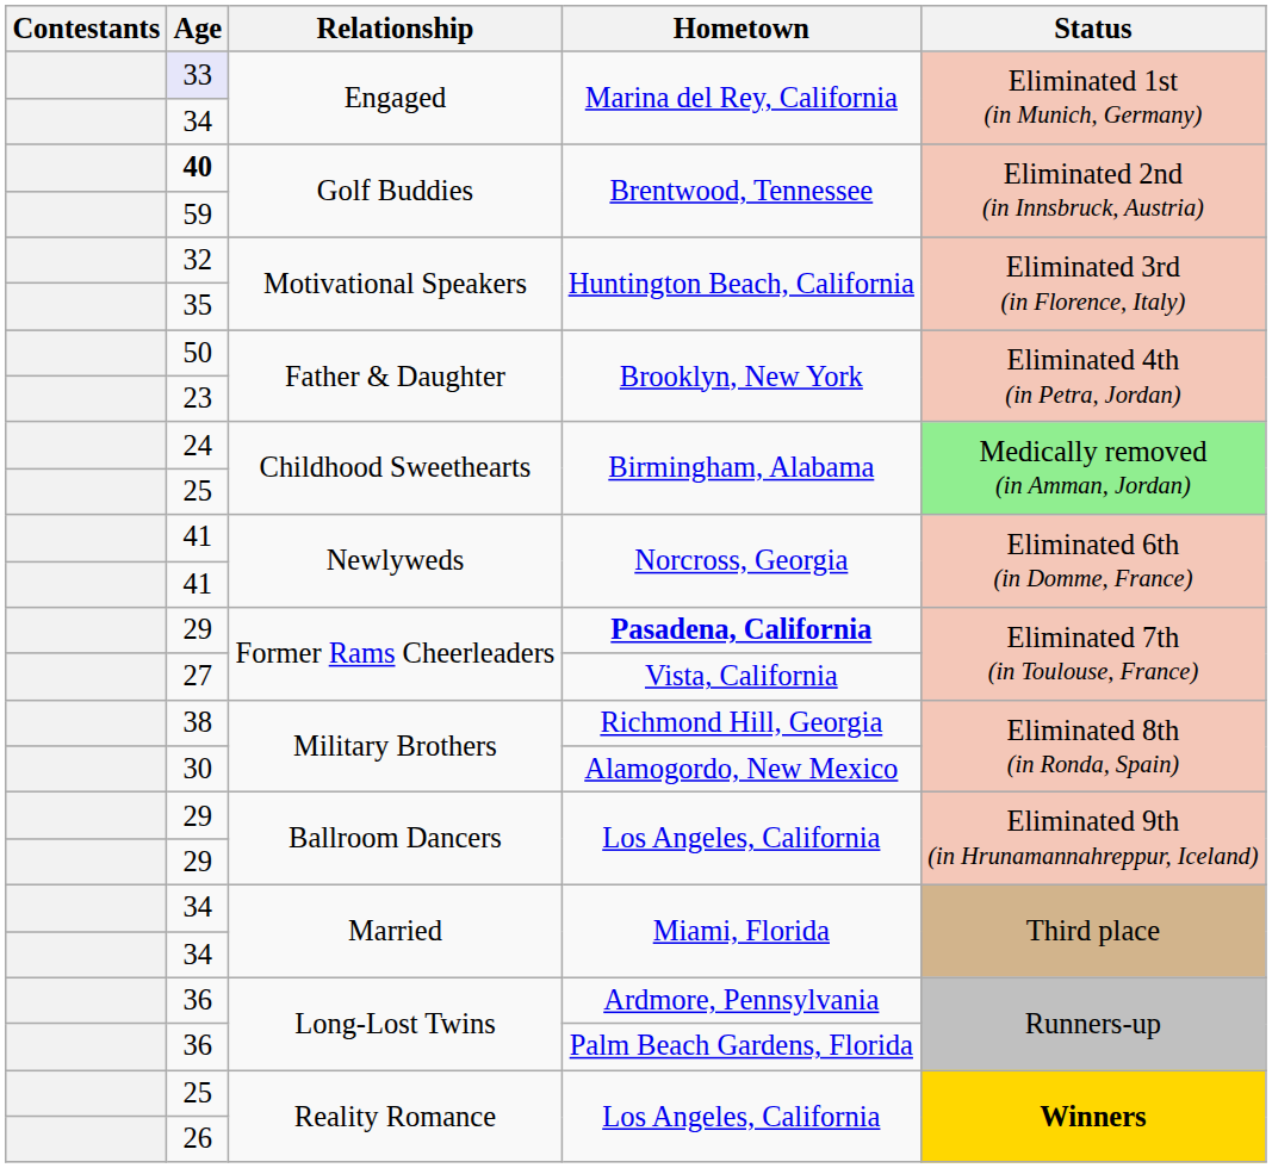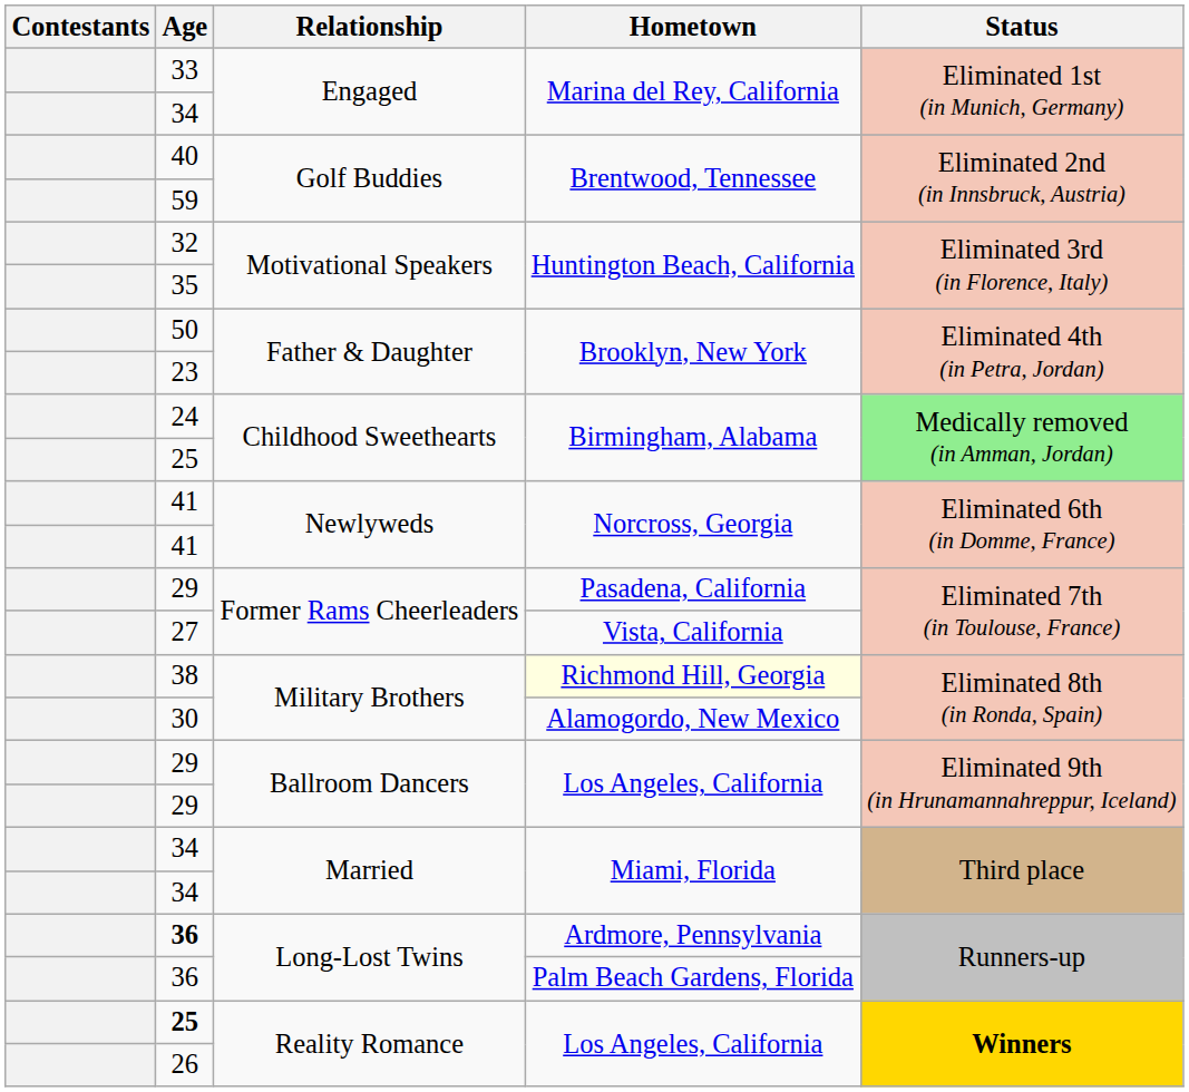33 | Age: lavender background -> no background
40 | Age: bold -> normal
29 / Pasadena, California | Hometown: bold -> normal
38 | Hometown: no background -> lightyellow background
36 / Ardmore, Pennsylvania | Age: normal -> bold
25 / Los Angeles, California | Age: normal -> bold
